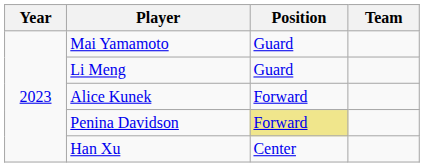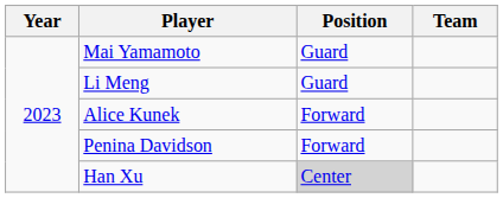Penina Davidson | Position: khaki background -> no background
Han Xu | Position: no background -> lightgrey background
